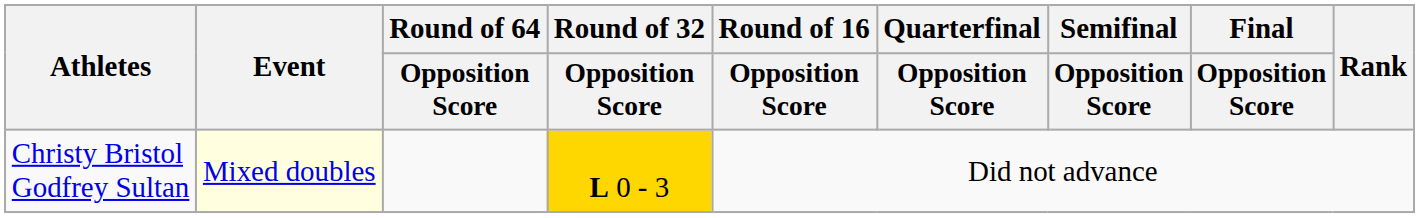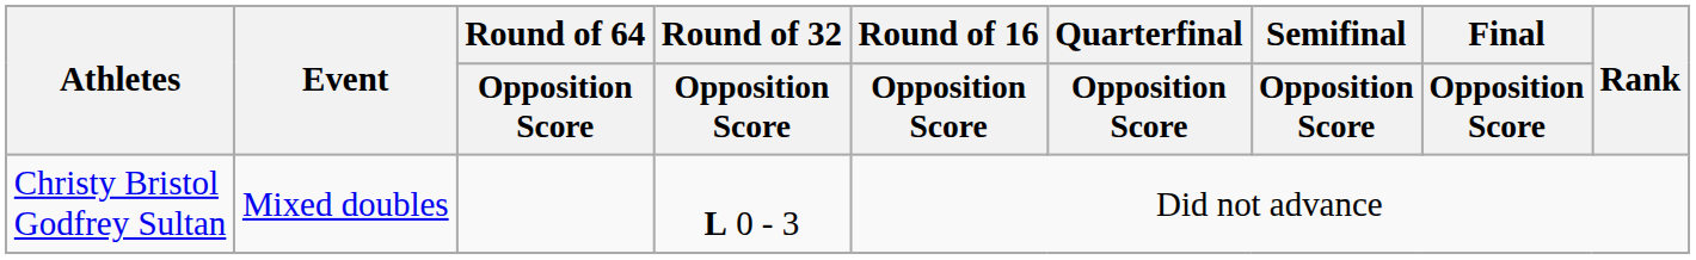Christy Bristol Godfrey Sultan | Event: lightyellow background -> no background
Christy Bristol Godfrey Sultan | Round of 32 / Opposition Score: gold background -> no background
